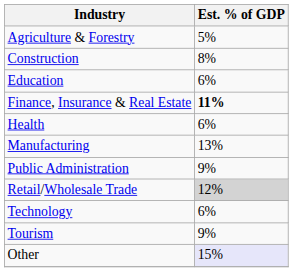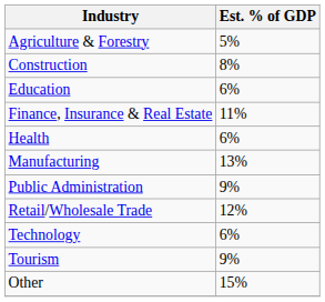Finance, Insurance & Real Estate | Est. % of GDP: bold -> normal
Retail/Wholesale Trade | Est. % of GDP: lightgrey background -> no background
Other | Est. % of GDP: lavender background -> no background
